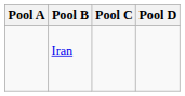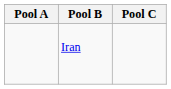- column: Pool D
